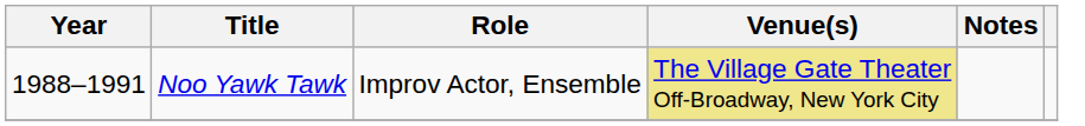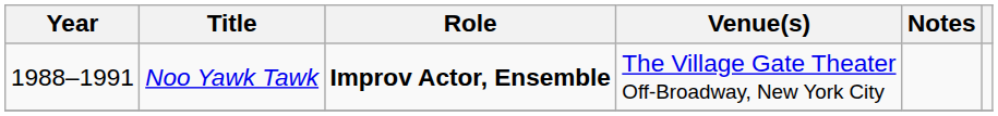Noo Yawk Tawk | Role: normal -> bold
Noo Yawk Tawk | Venue(s): khaki background -> no background
